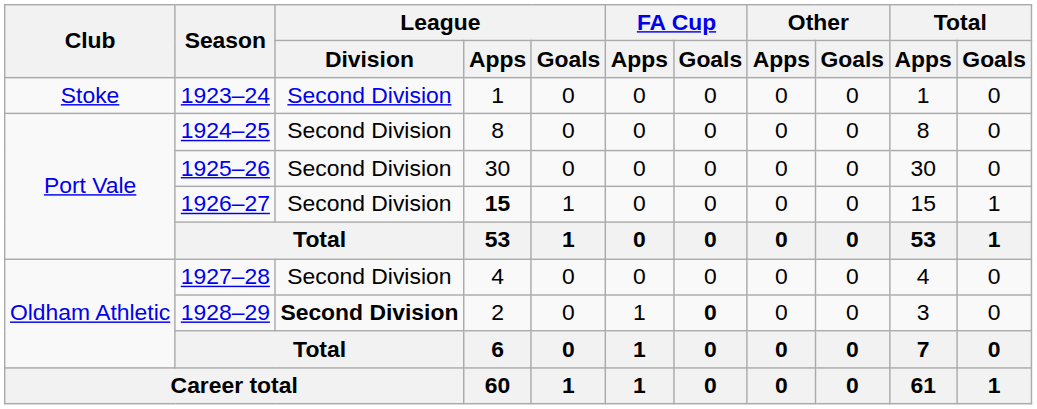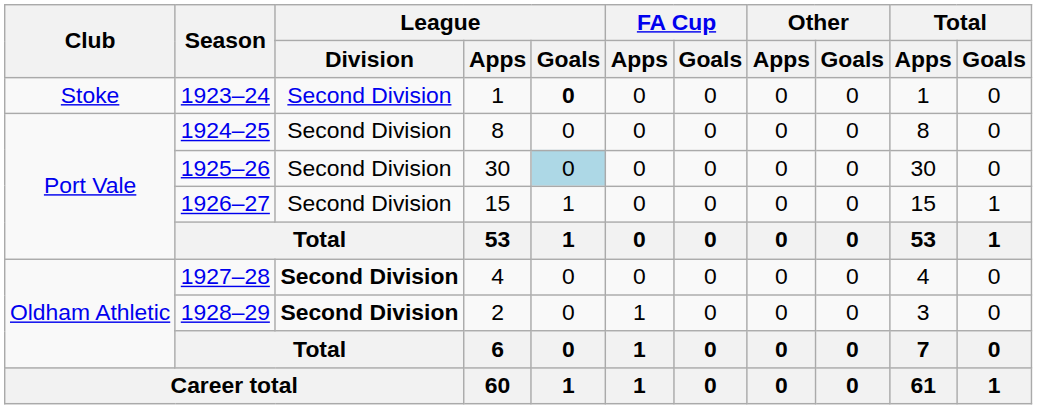1923–24 | League / Goals: normal -> bold
1925–26 | League / Goals: no background -> lightblue background
1926–27 | League / Apps: bold -> normal
1927–28 | League / Division: normal -> bold
1928–29 | FA Cup / Goals: bold -> normal
